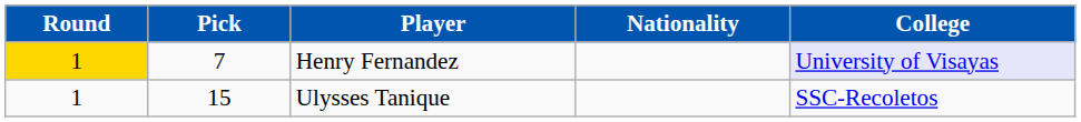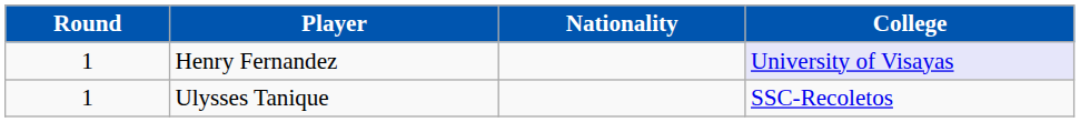- column: Pick | 7 | 15
Henry Fernandez | Round: gold background -> no background
